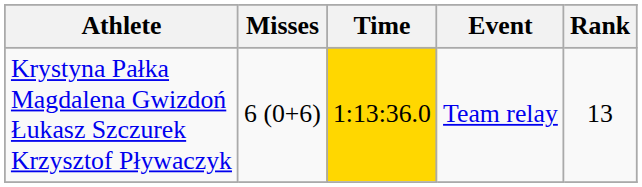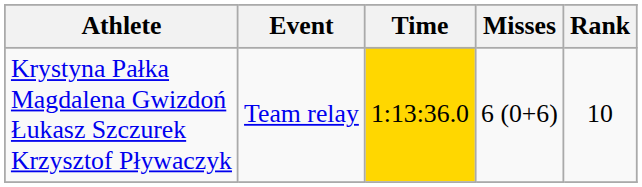columns swapped: Event <-> Misses
row 2 | Rank: 13 -> 10
